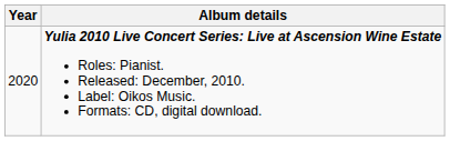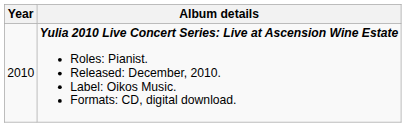row 2 | Year: 2020 -> 2010
